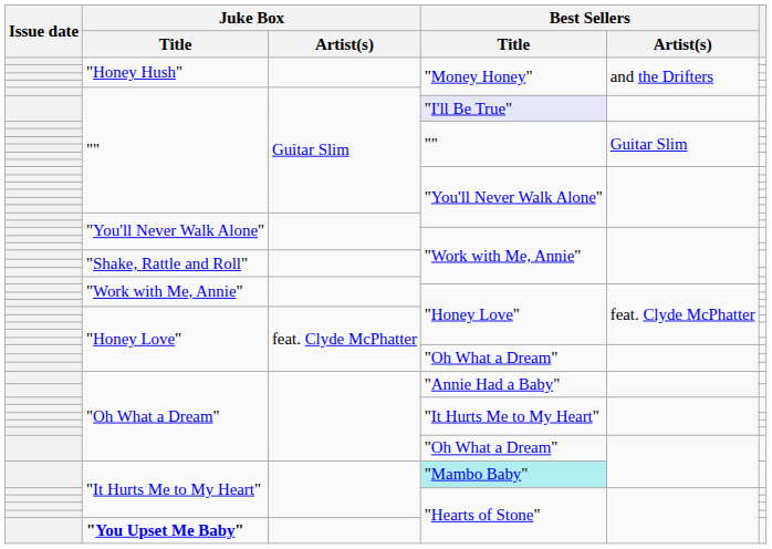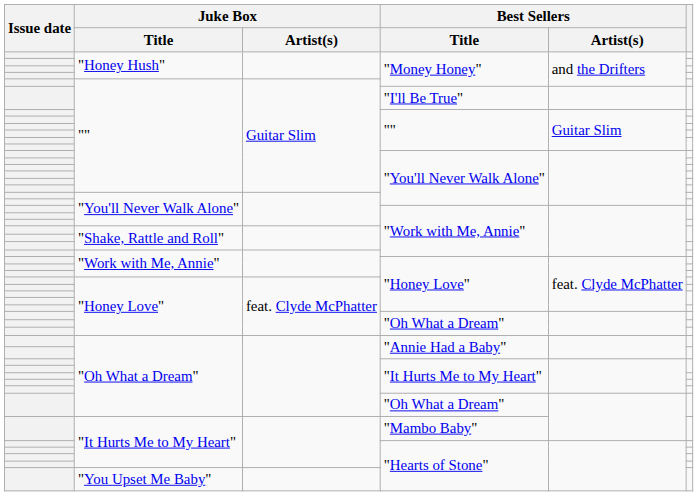"I'll Be True" | Best Sellers / Title: lavender background -> no background
"Mambo Baby" | Best Sellers / Title: paleturquoise background -> no background
"You Upset Me Baby" / "Hearts of Stone" | Juke Box / Title: bold -> normal
